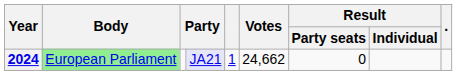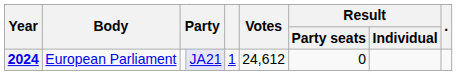2024 | Body: lightgreen background -> no background
2024 | Votes: 24,662 -> 24,612
